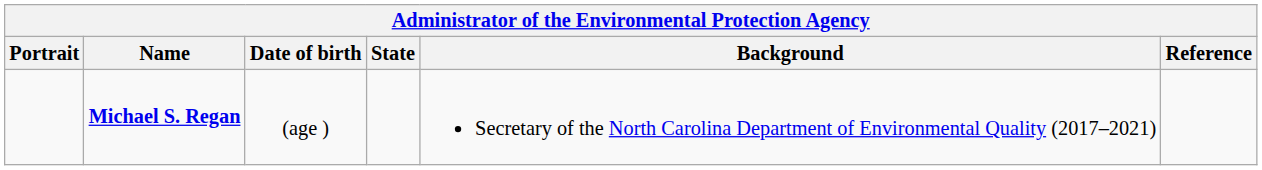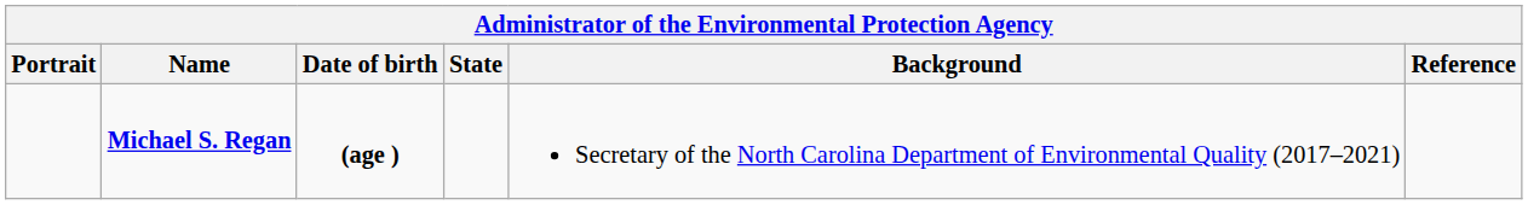Michael S. Regan | Date of birth: normal -> bold
